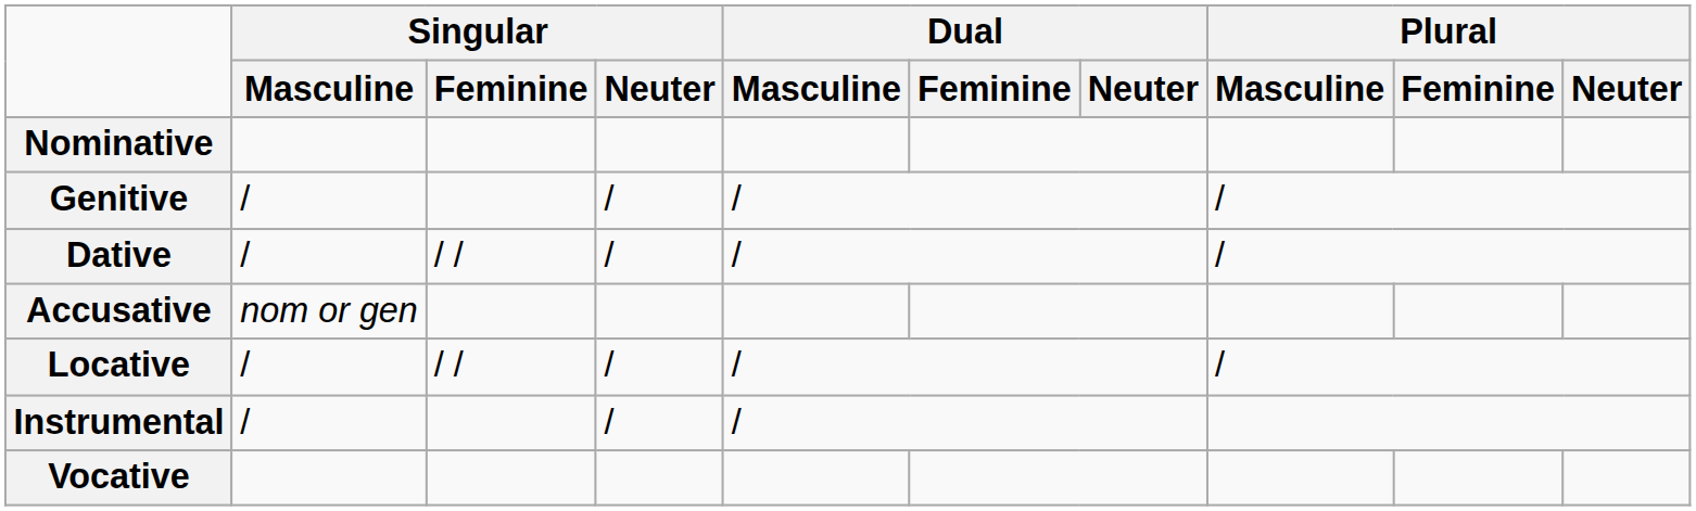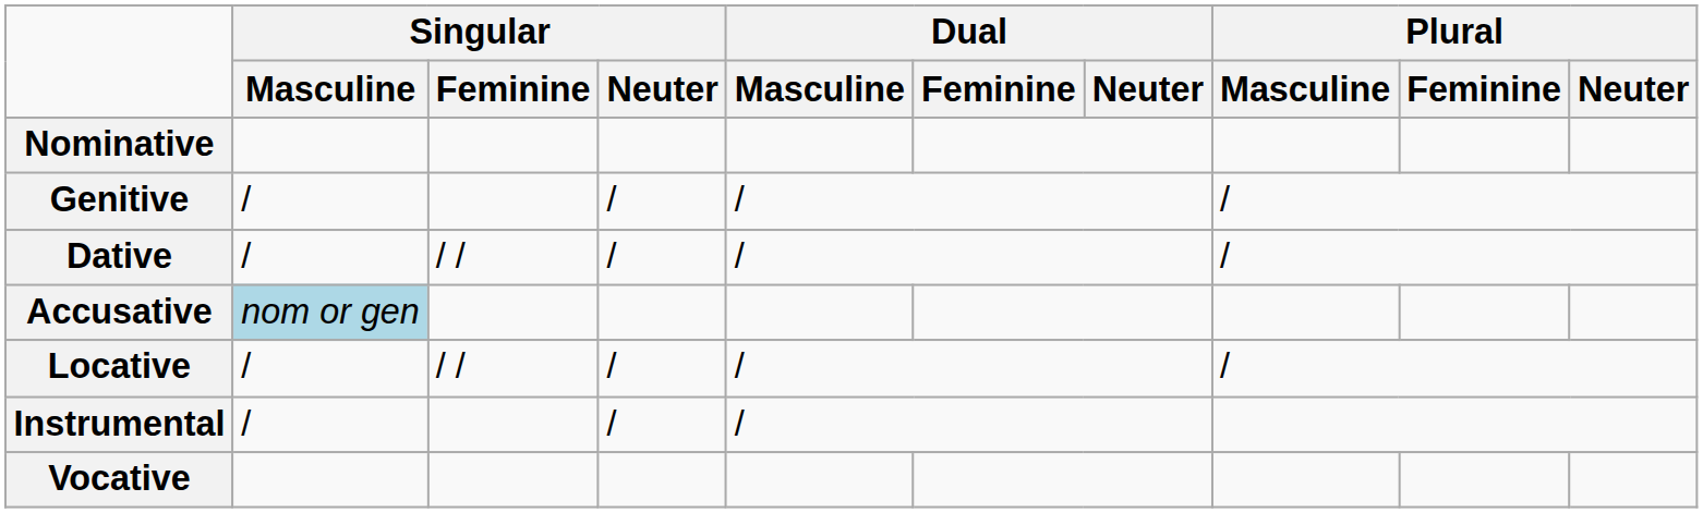Accusative | Singular / Masculine: no background -> lightblue background
